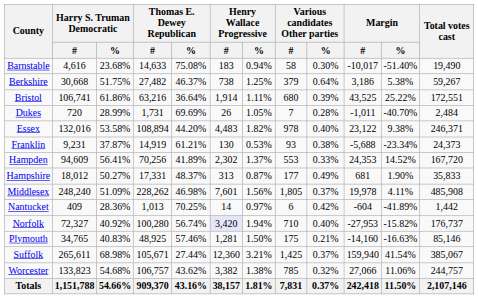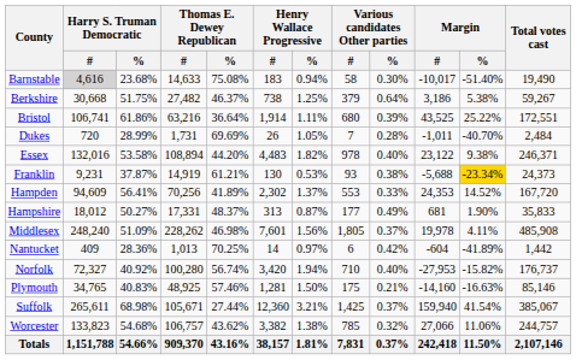Barnstable | Harry S. Truman Democratic / #: no background -> lightgrey background
Franklin | Margin / %: no background -> gold background
Norfolk | Henry Wallace Progressive / #: lavender background -> no background
